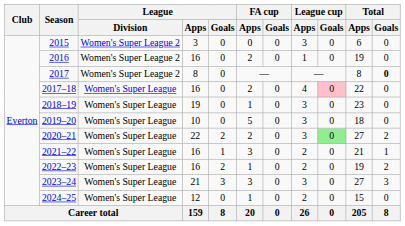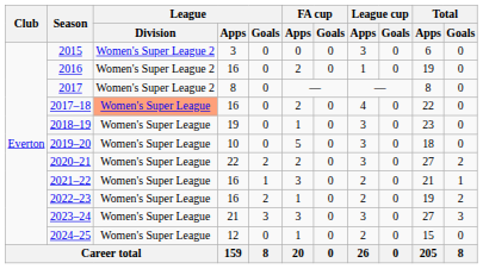2017 | Total / Goals: bold -> normal
2017–18 | League / Division: no background -> lightsalmon background
2017–18 | League cup / Goals: pink background -> no background
2020–21 | League cup / Goals: lightgreen background -> no background
